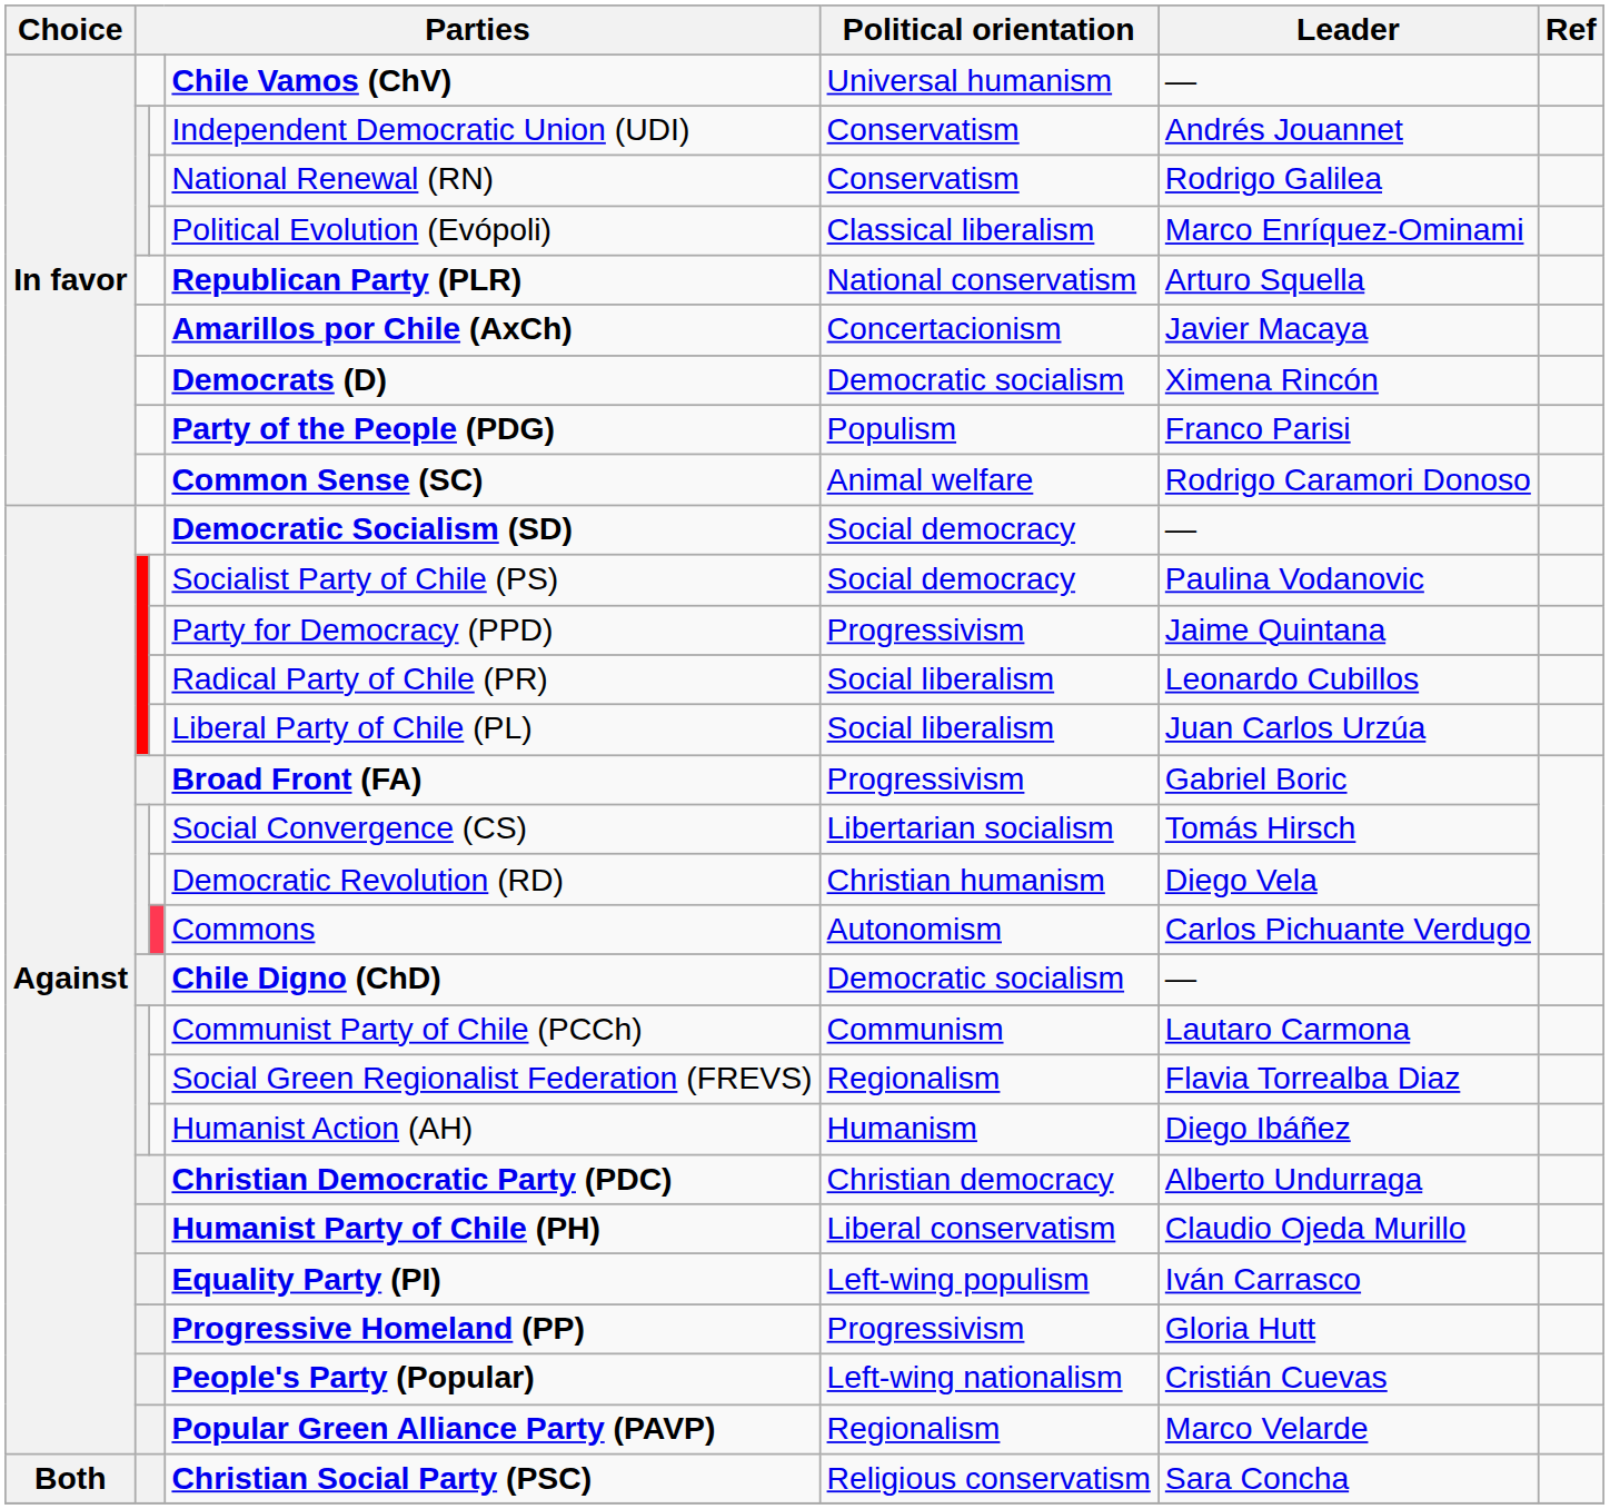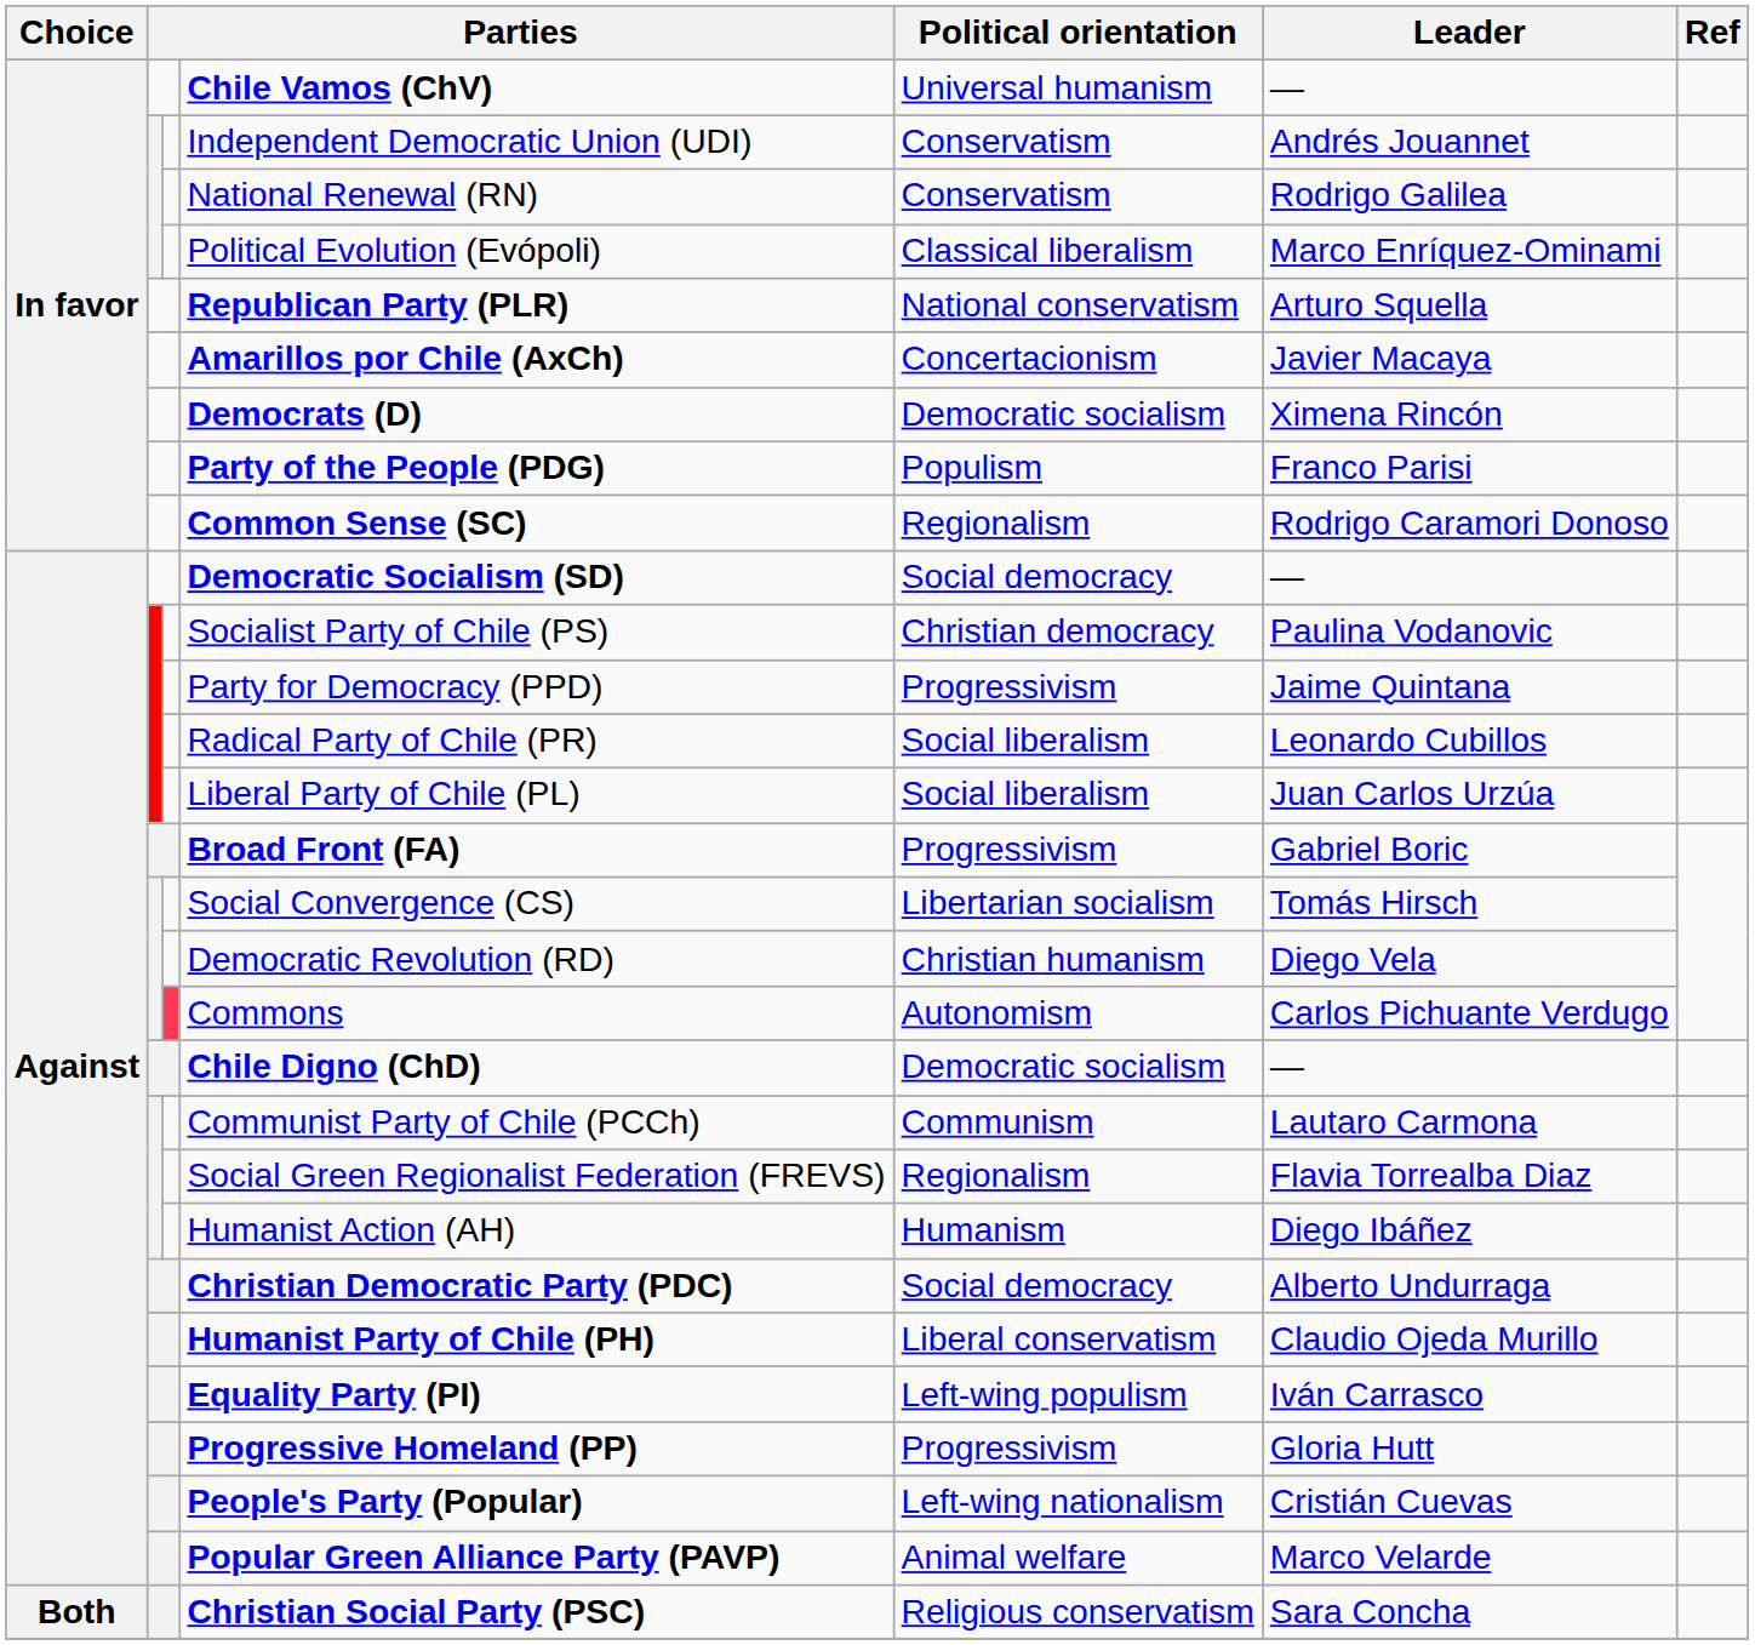Common Sense (SC) | Political orientation: Animal welfare -> Regionalism
Socialist Party of Chile (PS) | Political orientation: Social democracy -> Christian democracy
Christian Democratic Party (PDC) | Political orientation: Christian democracy -> Social democracy
Popular Green Alliance Party (PAVP) | Political orientation: Regionalism -> Animal welfare
